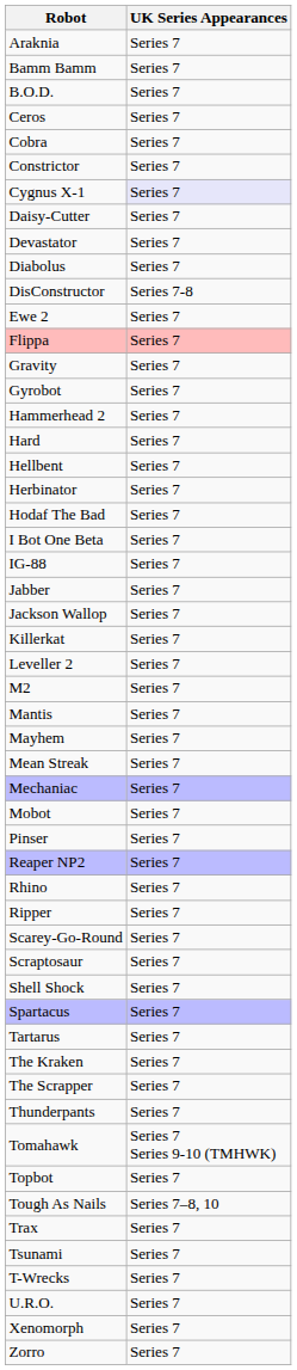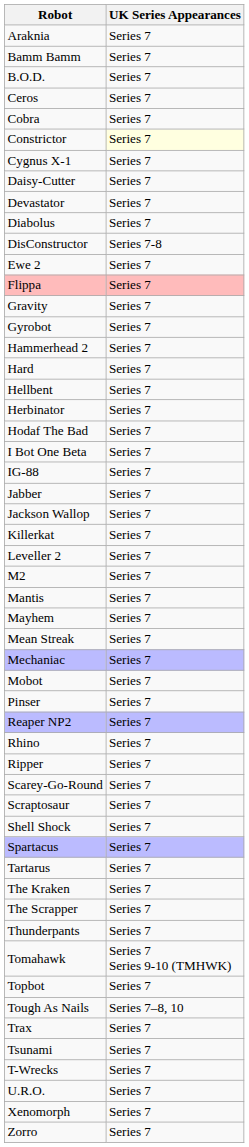Constrictor | UK Series Appearances: no background -> lightyellow background
Cygnus X-1 | UK Series Appearances: lavender background -> no background
